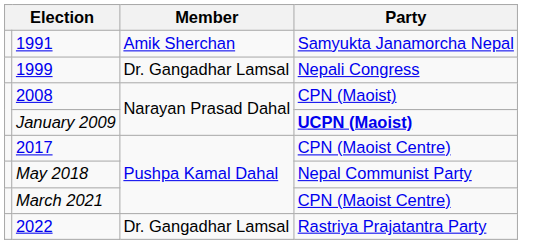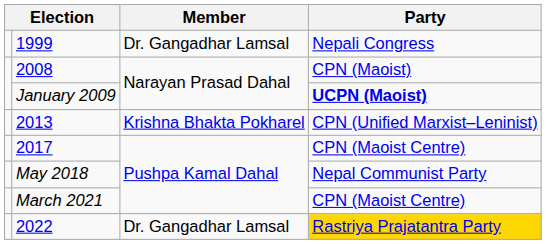- row: 1991 | Amik Sherchan | Samyukta Janamorcha Nepal
+ row: 2013 | Krishna Bhakta Pokharel | CPN (Unified Marxist–Leninist)
2022 | Party: no background -> gold background
